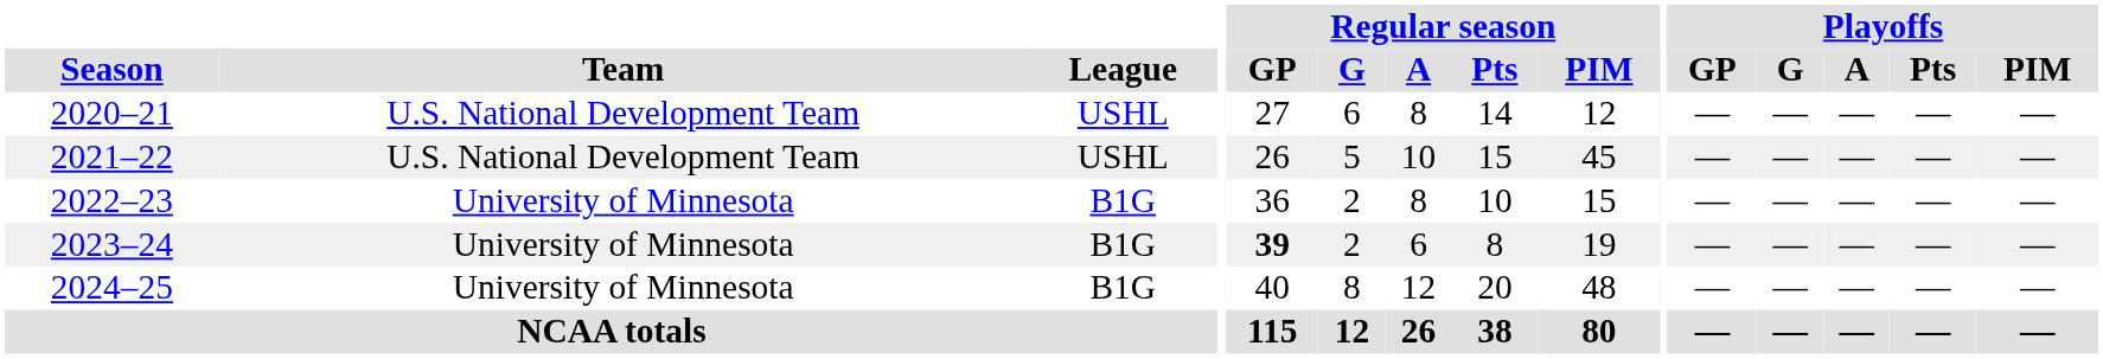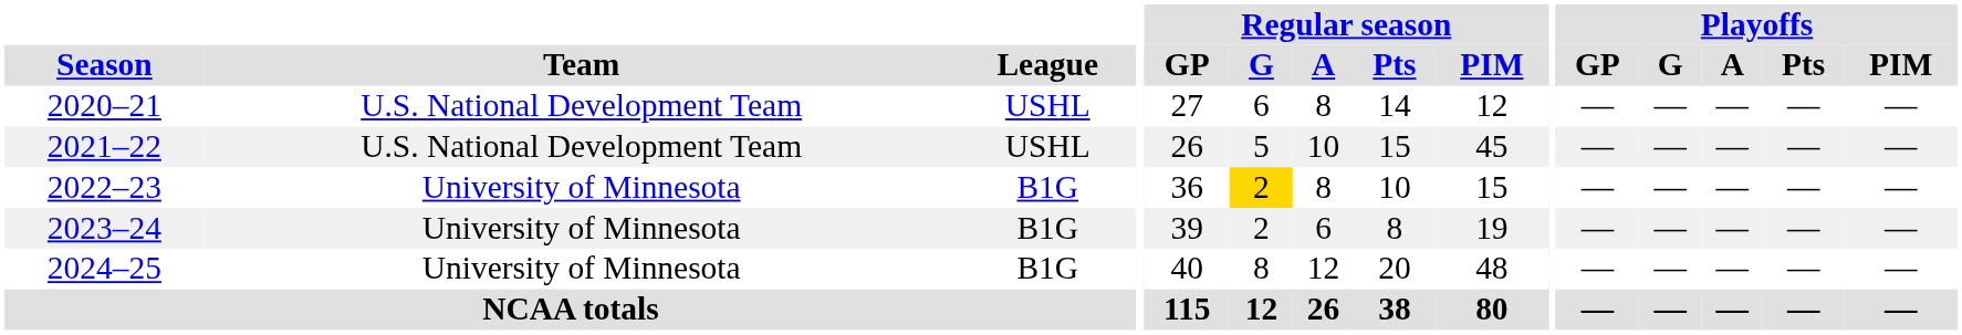2022–23 | Regular season / G: no background -> gold background
2023–24 | Regular season / GP: bold -> normal
